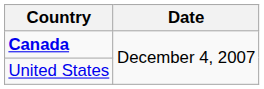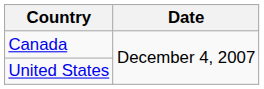Canada | Country: bold -> normal
